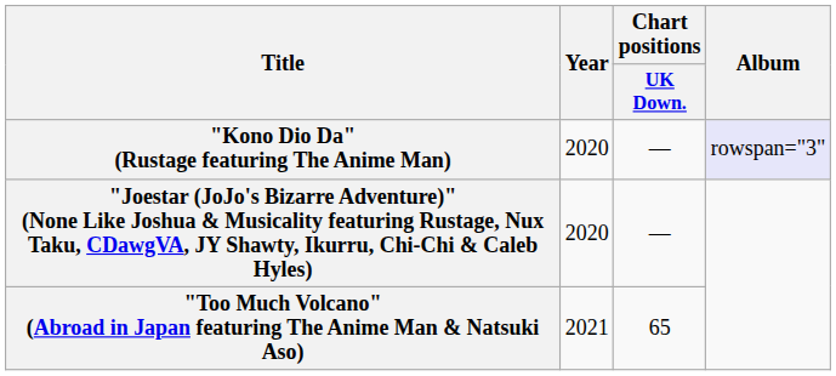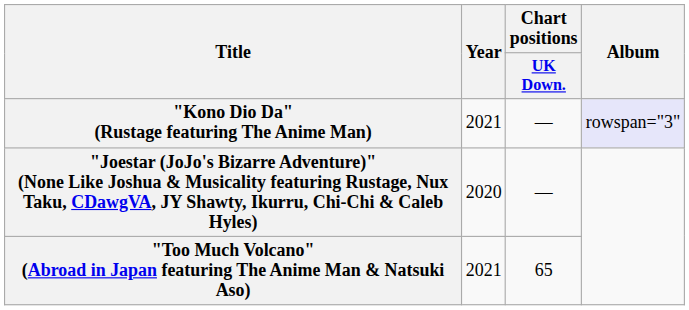"Kono Dio Da" (Rustage featuring The Anime Man) | Year: 2020 -> 2021
